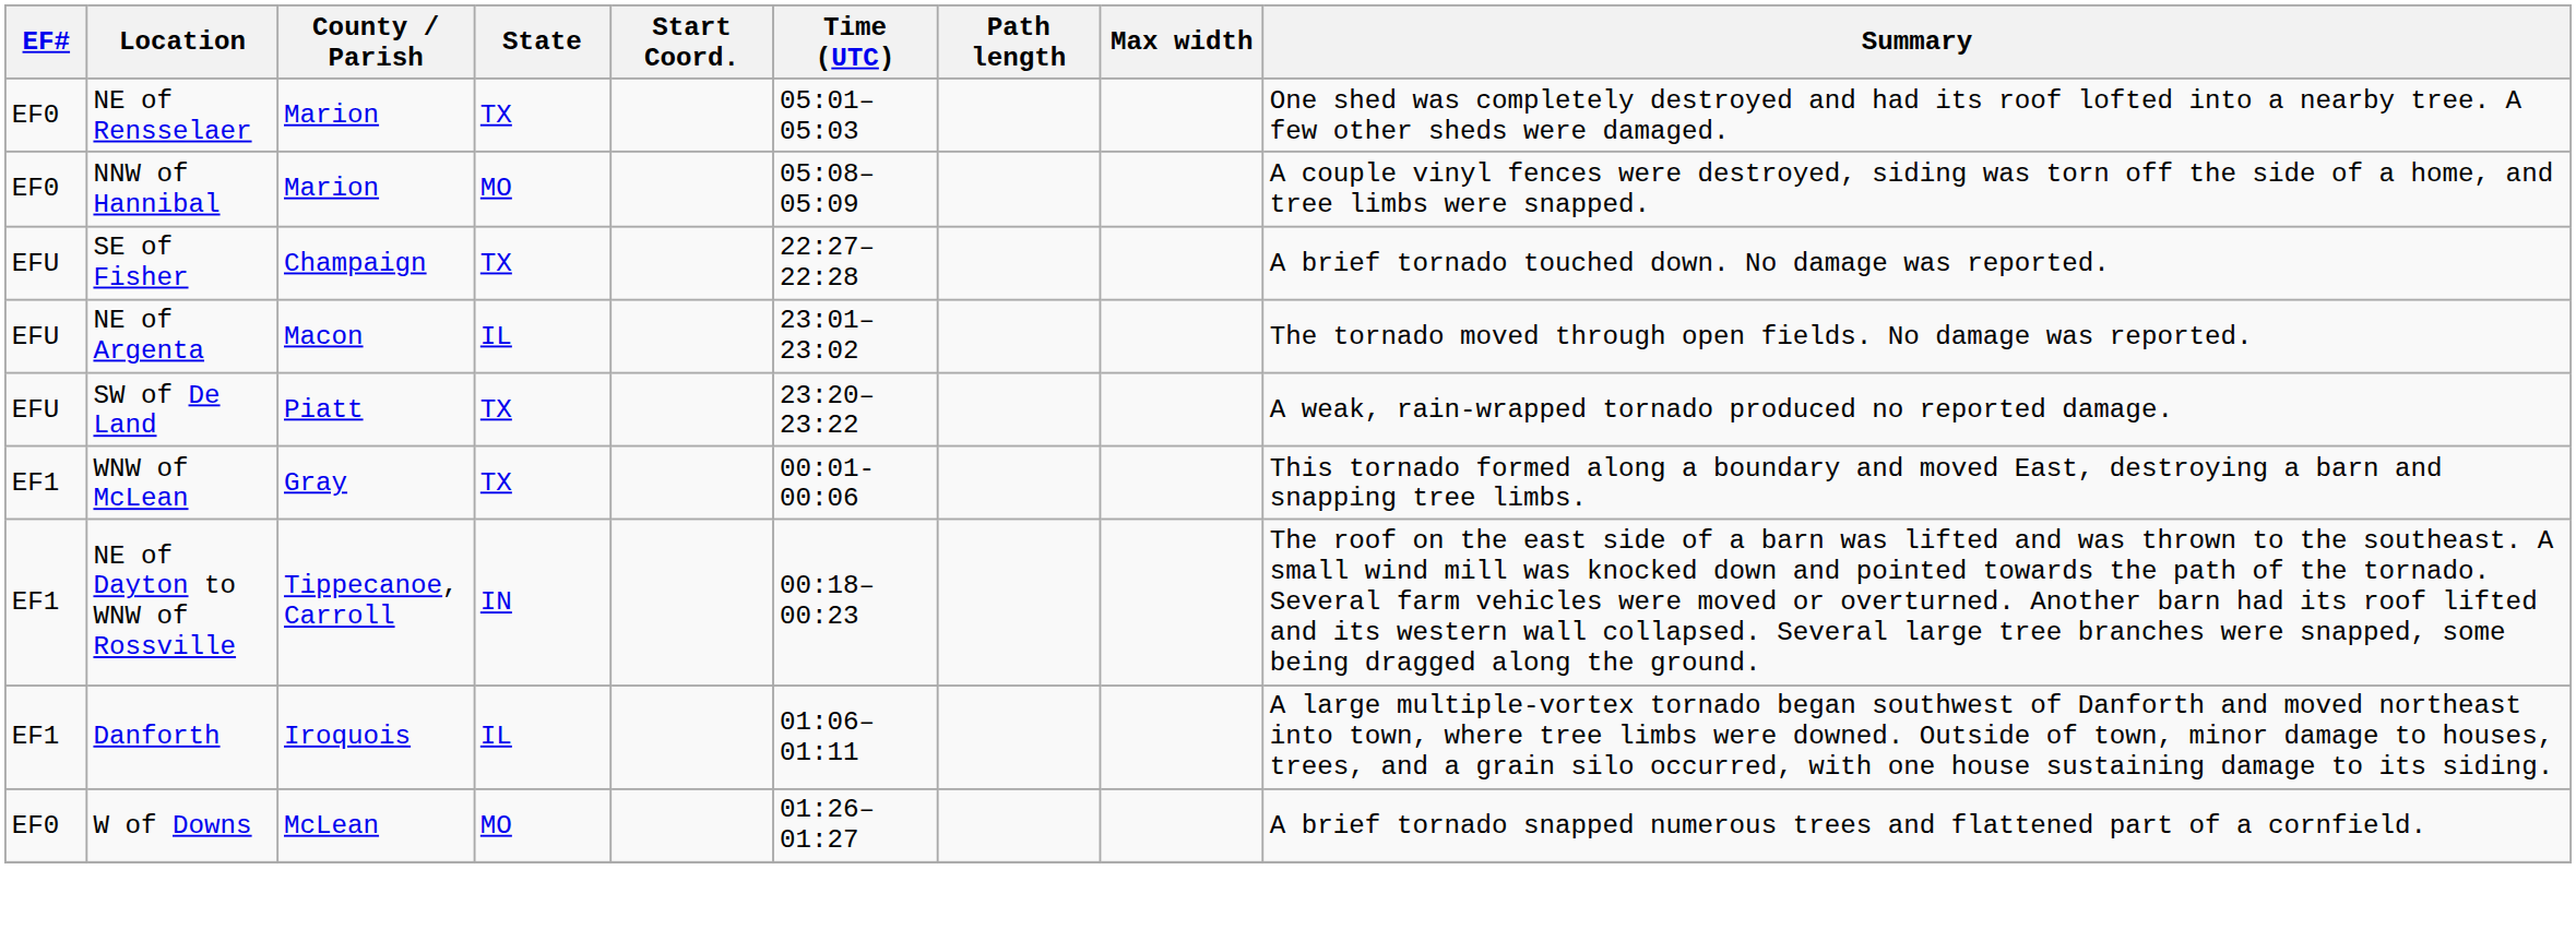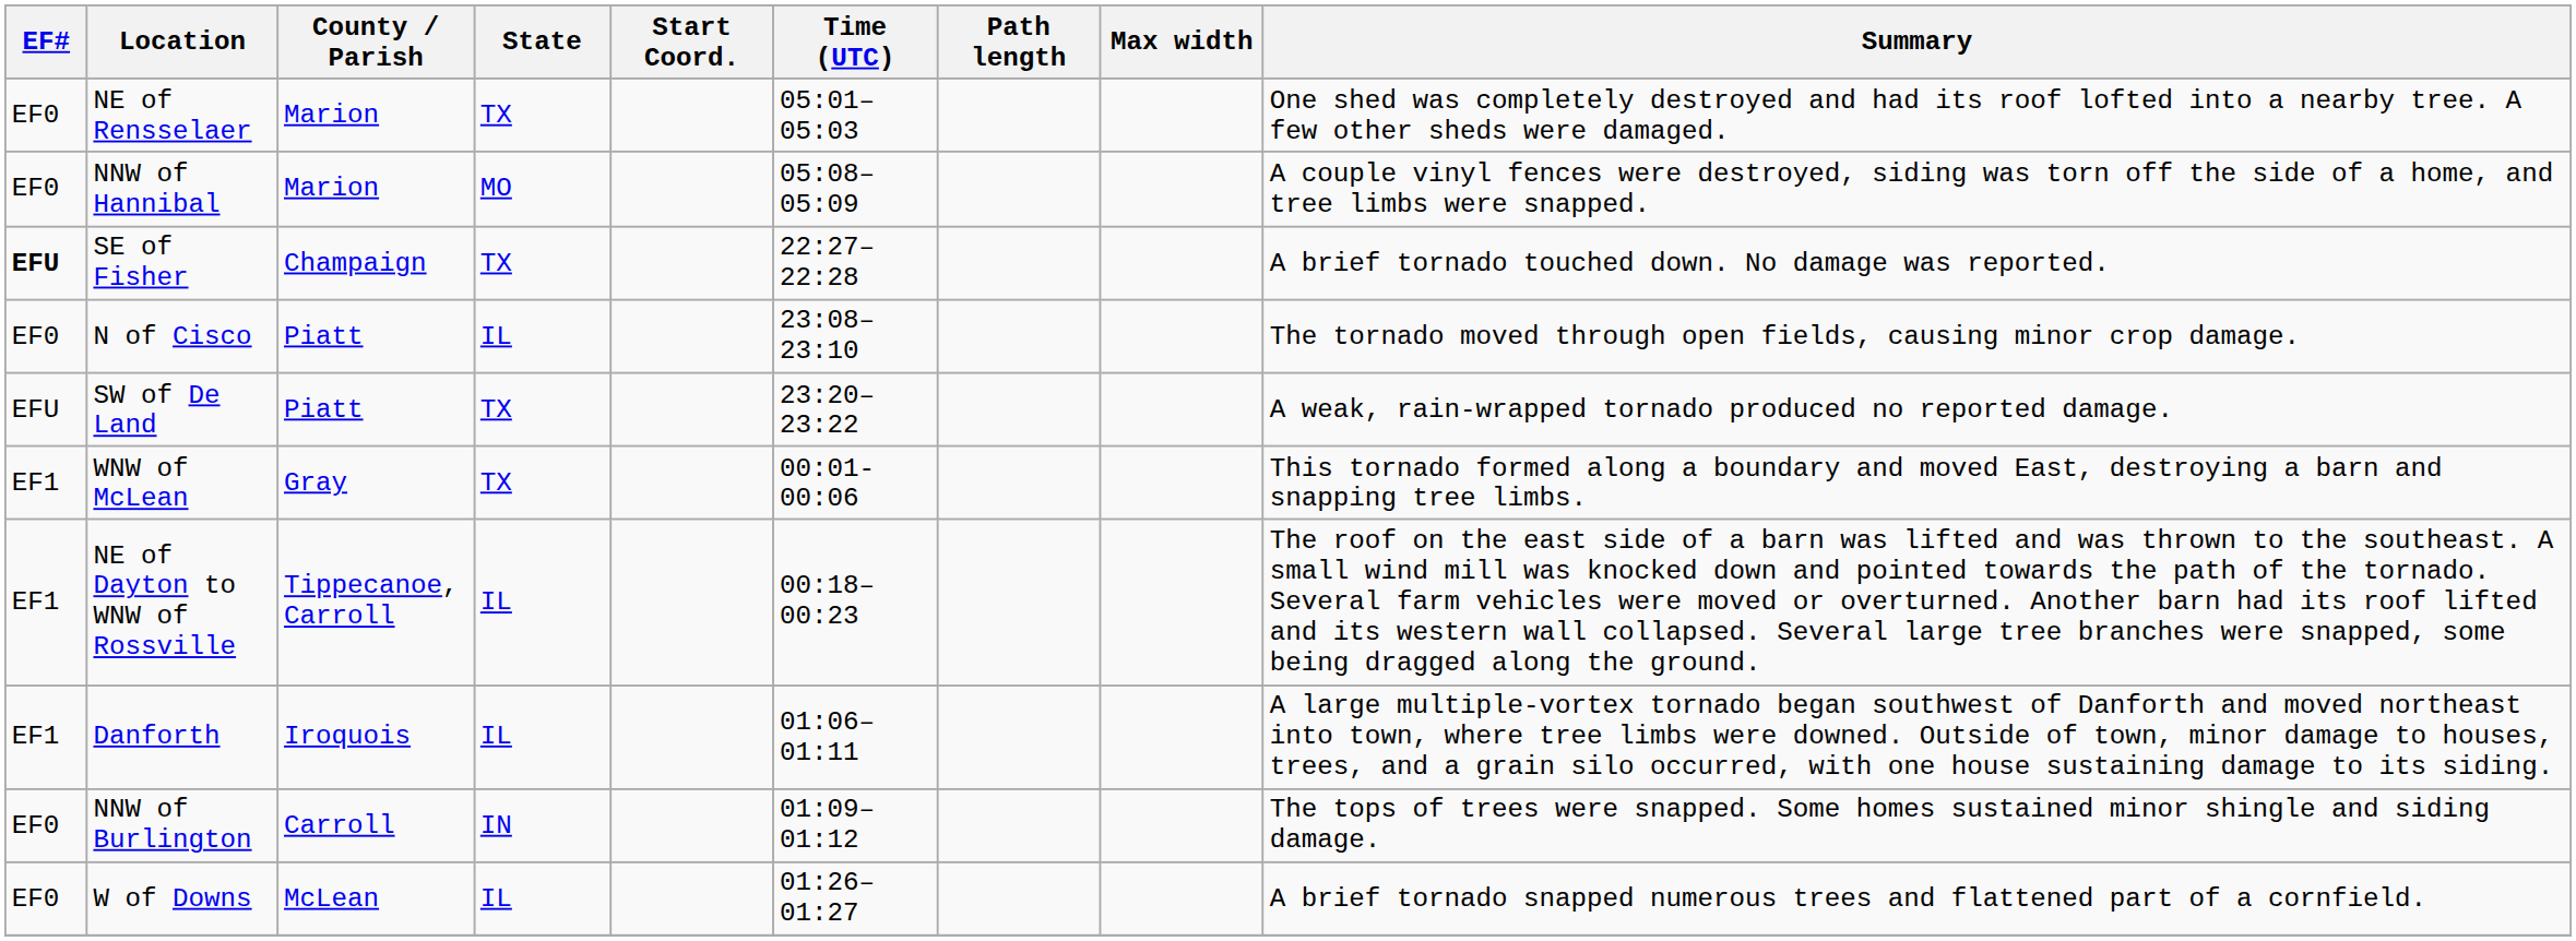SE of Fisher | EF#: normal -> bold
- row: EFU | NE of Argenta | Macon | IL | 23:01–23:02 | The tornado moved through open fields. No damage was reported.
+ row: EF0 | N of Cisco | Piatt | IL | 23:08–23:10 | The tornado moved through open fields, causing minor crop damage.
NE of Dayton to WNW of Rossville | State: IN -> IL
+ row: EF0 | NNW of Burlington | Carroll | IN | 01:09–01:12 | The tops of trees were snapped. Some homes sustained minor shingle and siding damage.
W of Downs | State: MO -> IL
